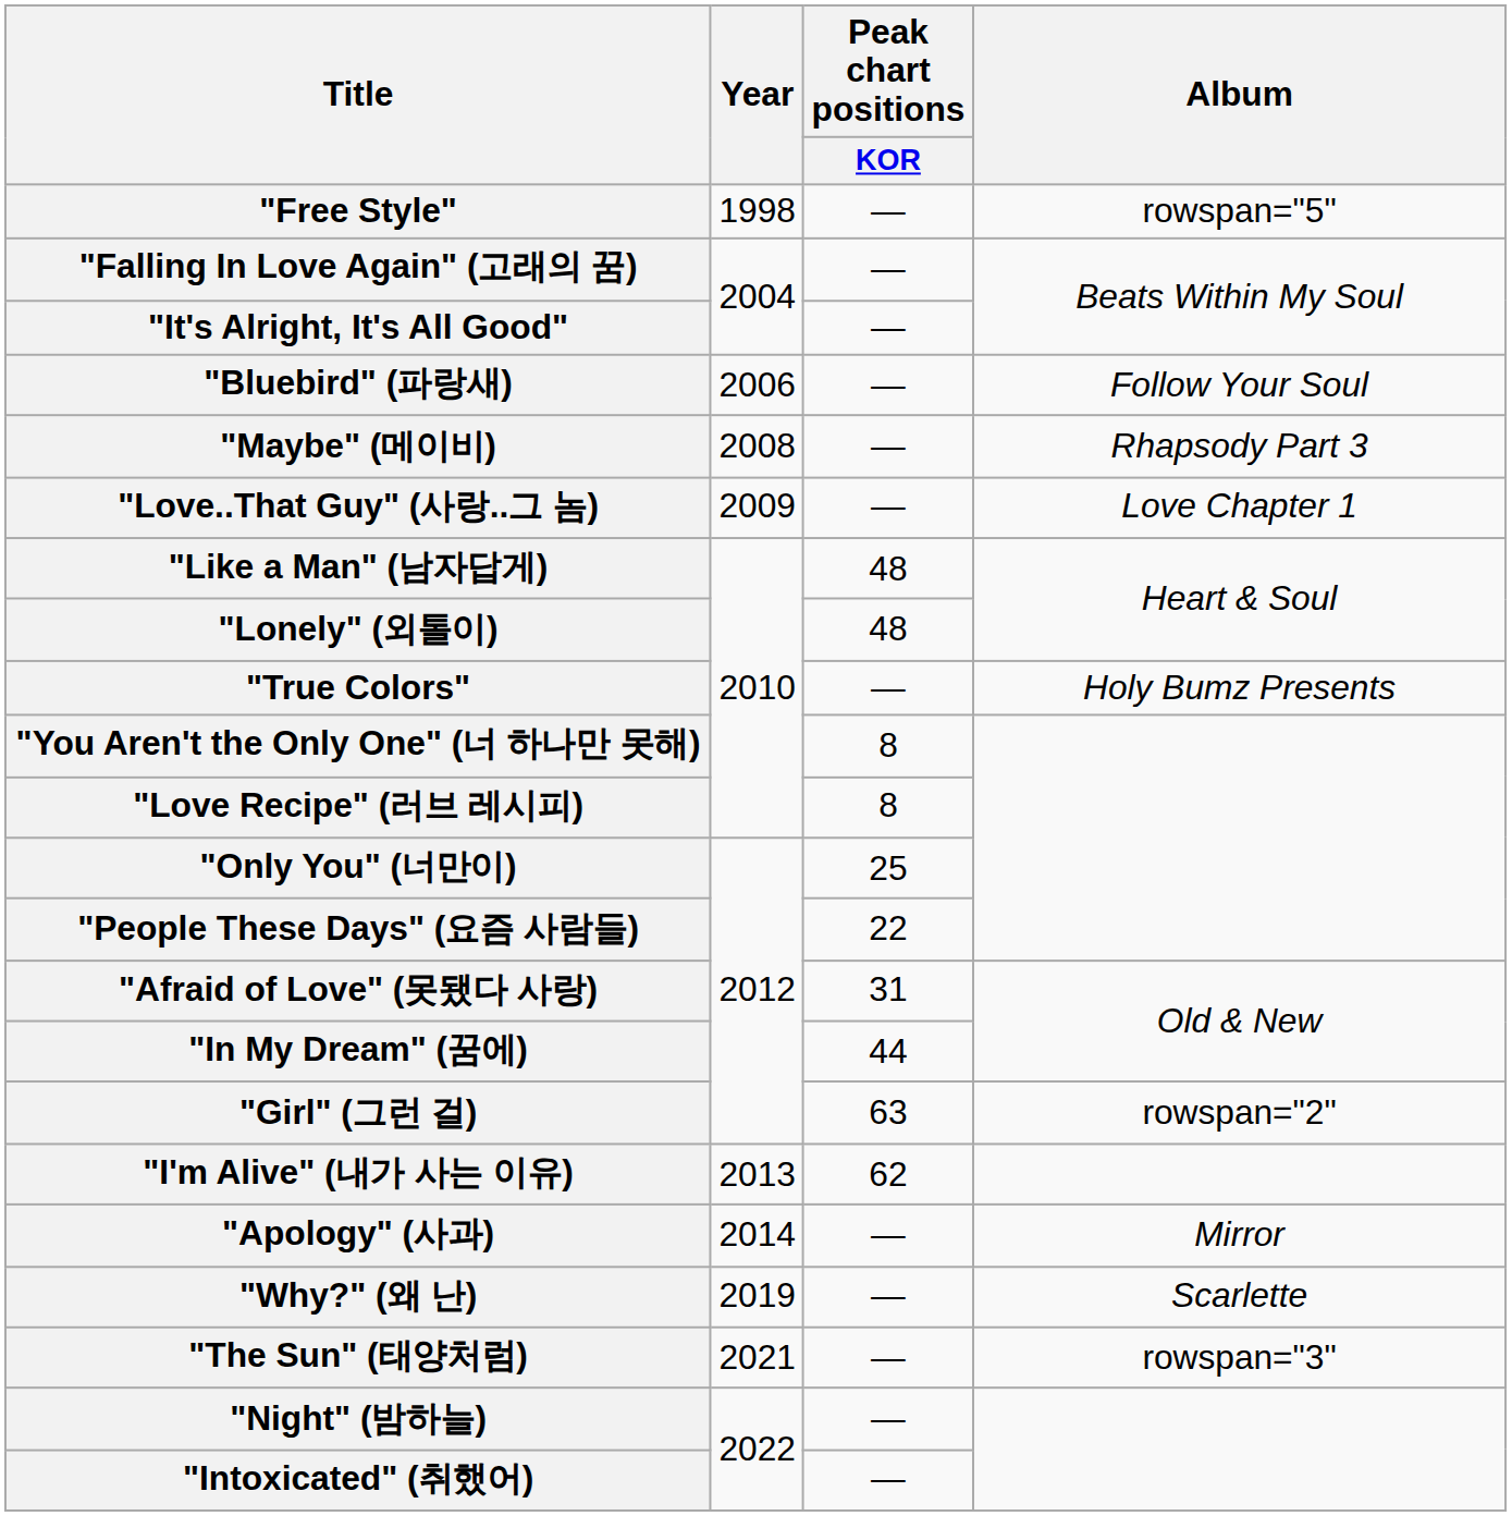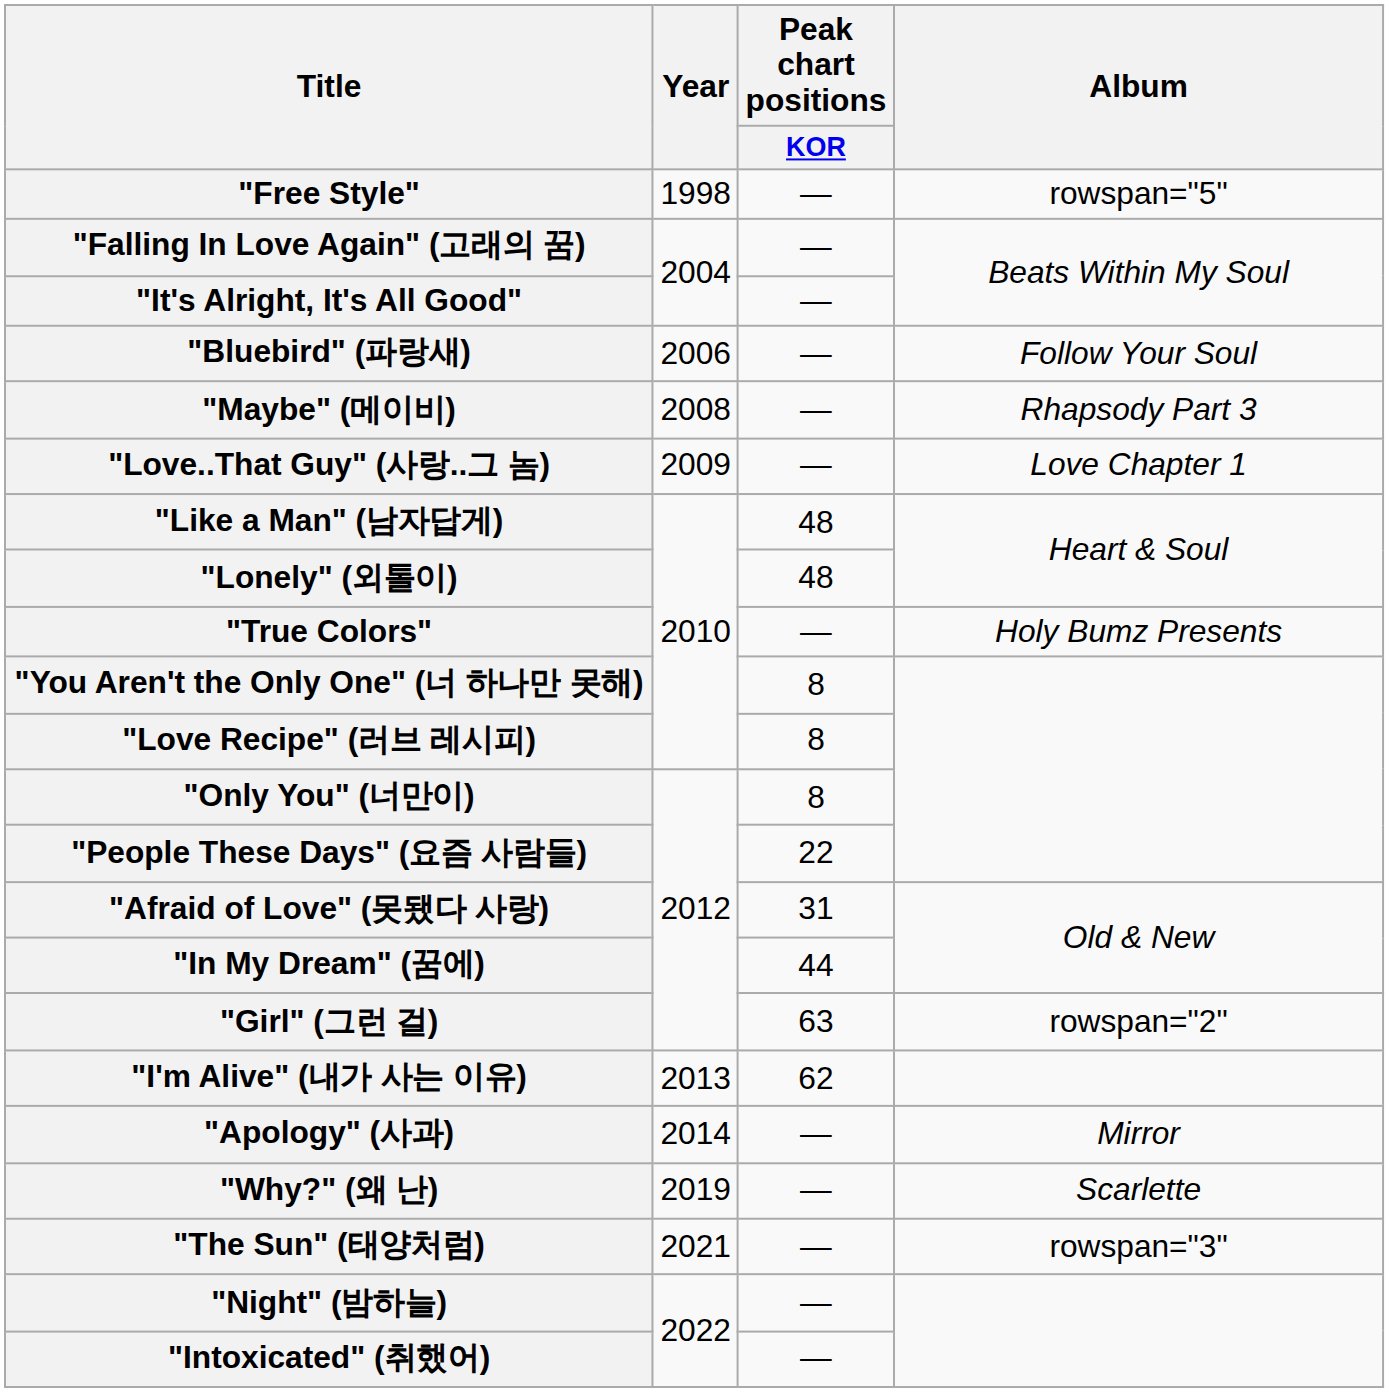"Only You" (너만이) | Peak chart positions / KOR: 25 -> 8
